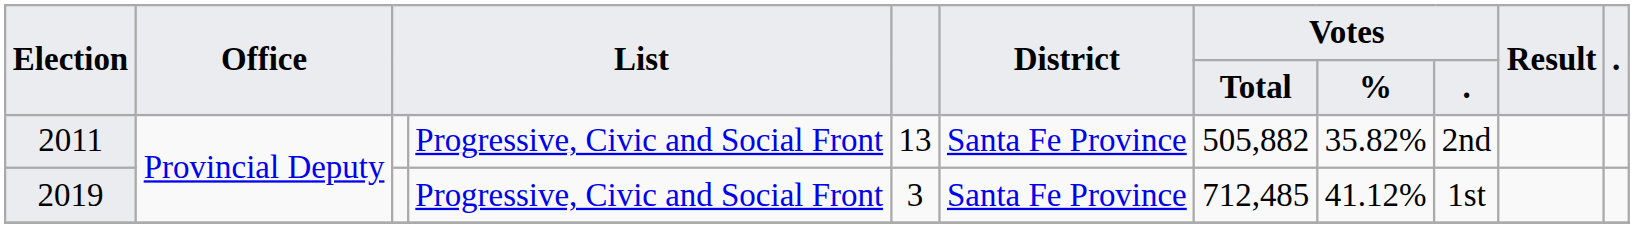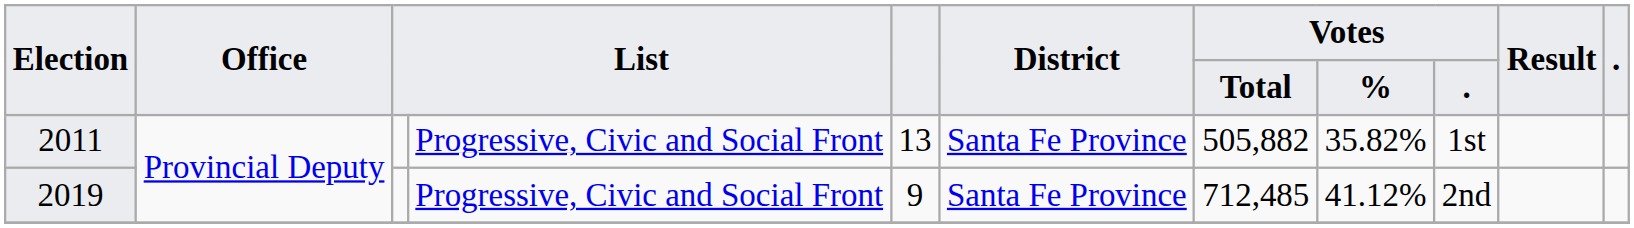2011 | Votes / .: 2nd -> 1st
2019 | column 5: 3 -> 9
2019 | Votes / .: 1st -> 2nd
